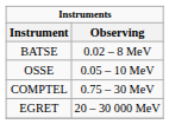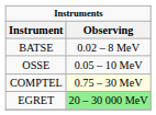COMPTEL | Observing: no background -> lightyellow background
EGRET | Observing: no background -> lightgreen background
